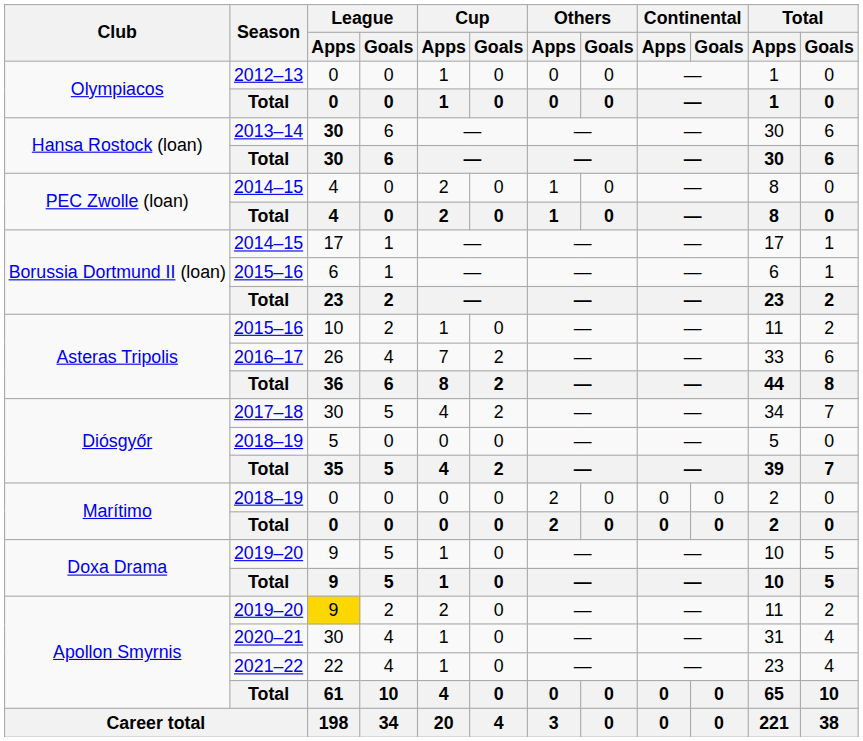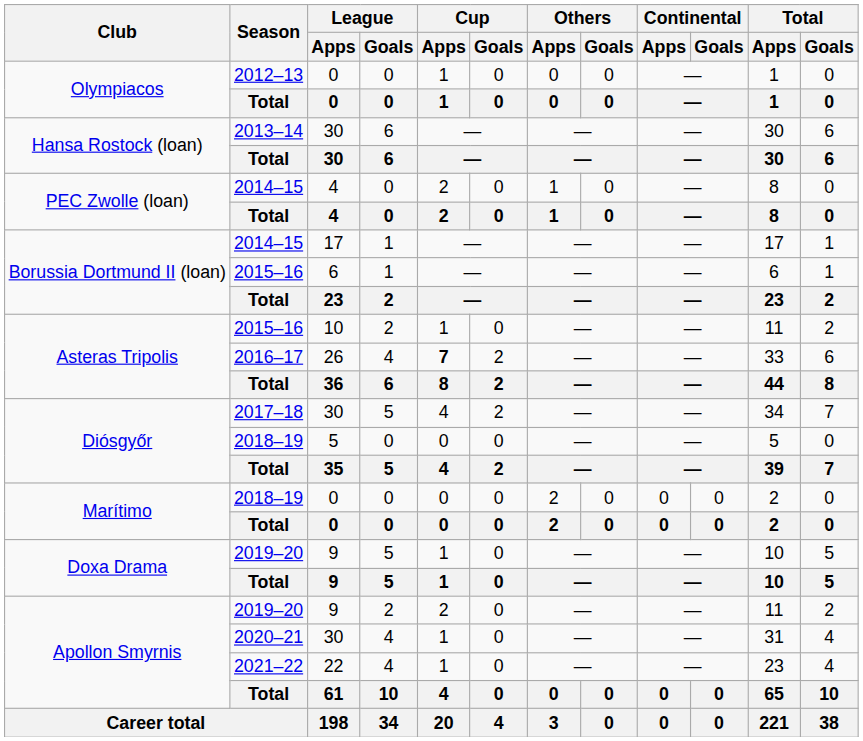2013–14 | League / Apps: bold -> normal
2016–17 | Cup / Apps: normal -> bold
Apollon Smyrnis / 2019–20 | League / Apps: gold background -> no background
